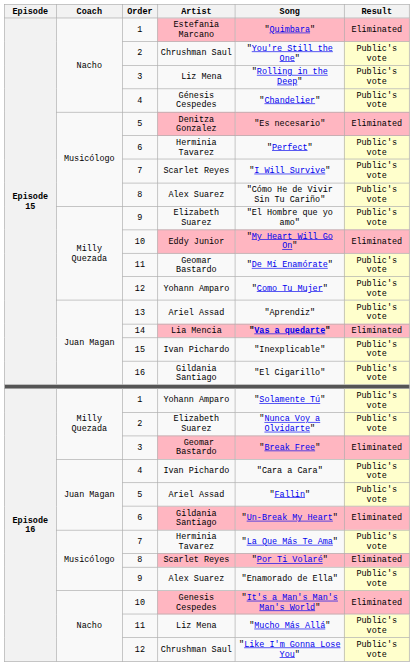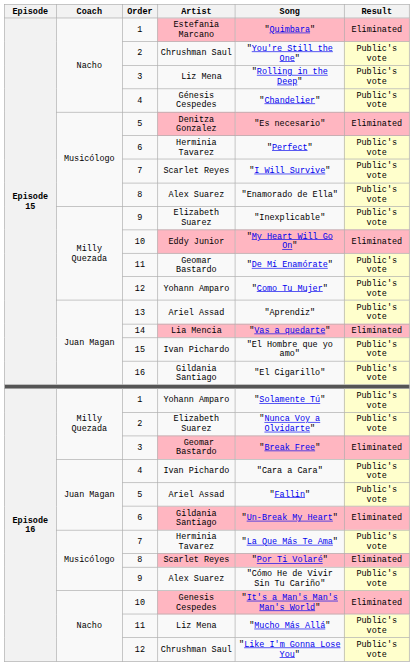8 / Alex Suarez | Song: "Cómo He de Vivir Sin Tu Cariño" -> "Enamorado de Ella"
9 / Elizabeth Suarez | Song: "El Hombre que yo amo" -> "Inexplicable"
Lia Mencia | Song: bold -> normal
15 / Ivan Pichardo | Song: "Inexplicable" -> "El Hombre que yo amo"
9 / Alex Suarez | Song: "Enamorado de Ella" -> "Cómo He de Vivir Sin Tu Cariño"
